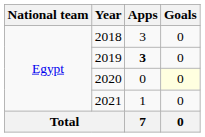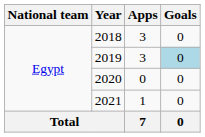2019 | Apps: bold -> normal
2019 | Goals: no background -> lightblue background
2020 | Goals: lightyellow background -> no background
